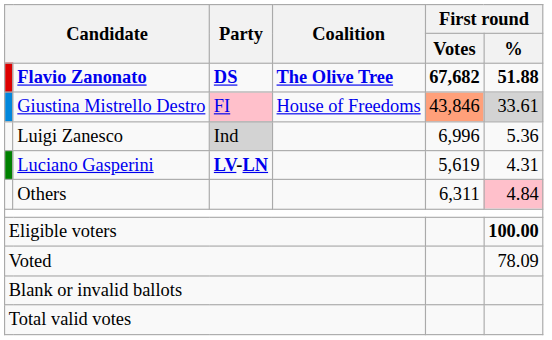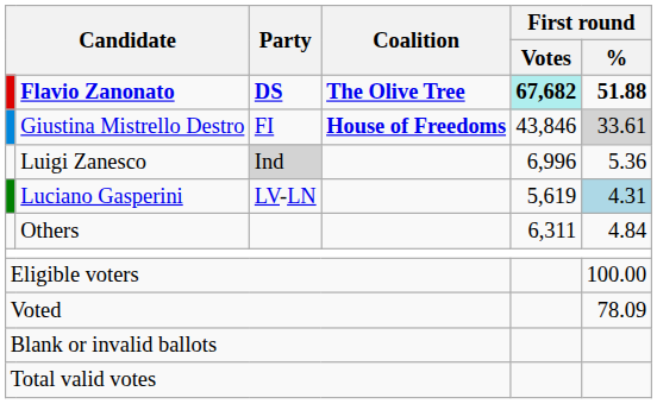Flavio Zanonato | First round / Votes: no background -> paleturquoise background
Giustina Mistrello Destro | Party: pink background -> no background
Giustina Mistrello Destro | Coalition: normal -> bold
Giustina Mistrello Destro | First round / Votes: lightsalmon background -> no background
Luciano Gasperini | Party: bold -> normal
Luciano Gasperini | First round / %: no background -> lightblue background
Others | First round / %: pink background -> no background
Eligible voters | First round / %: bold -> normal
